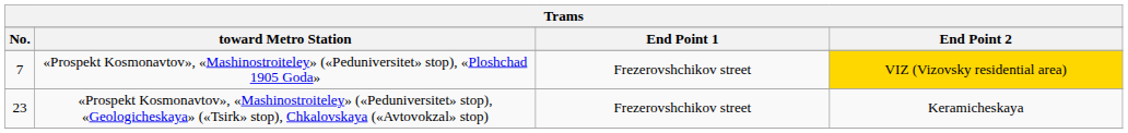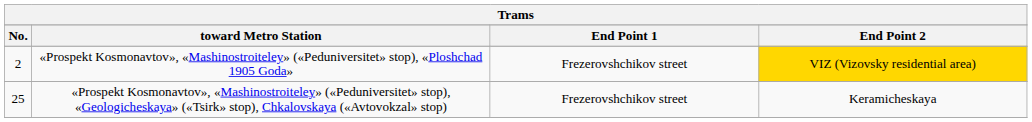row 3 | No.: 7 -> 2
row 4 | No.: 23 -> 25
